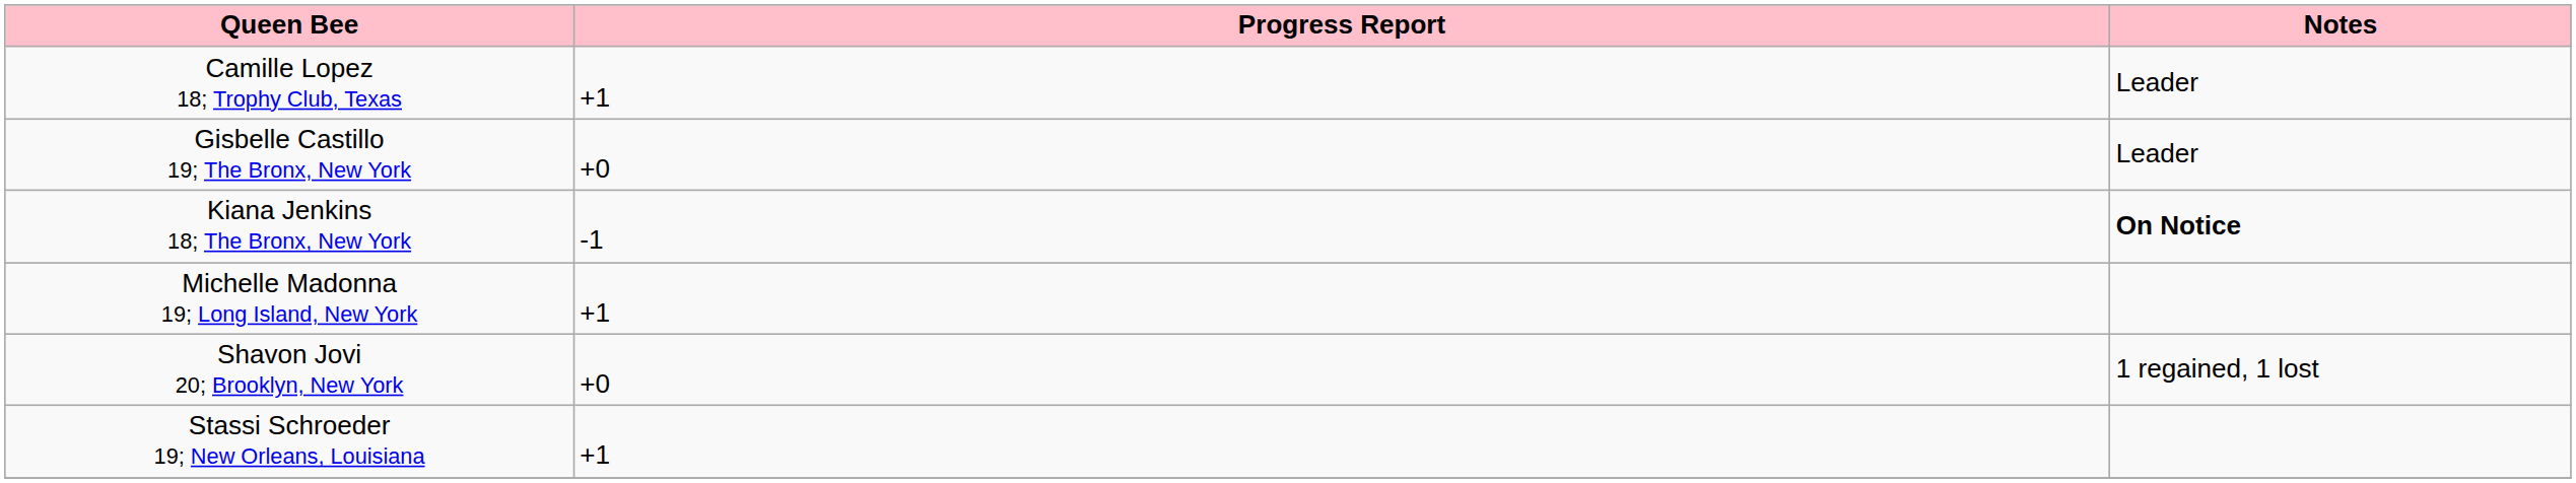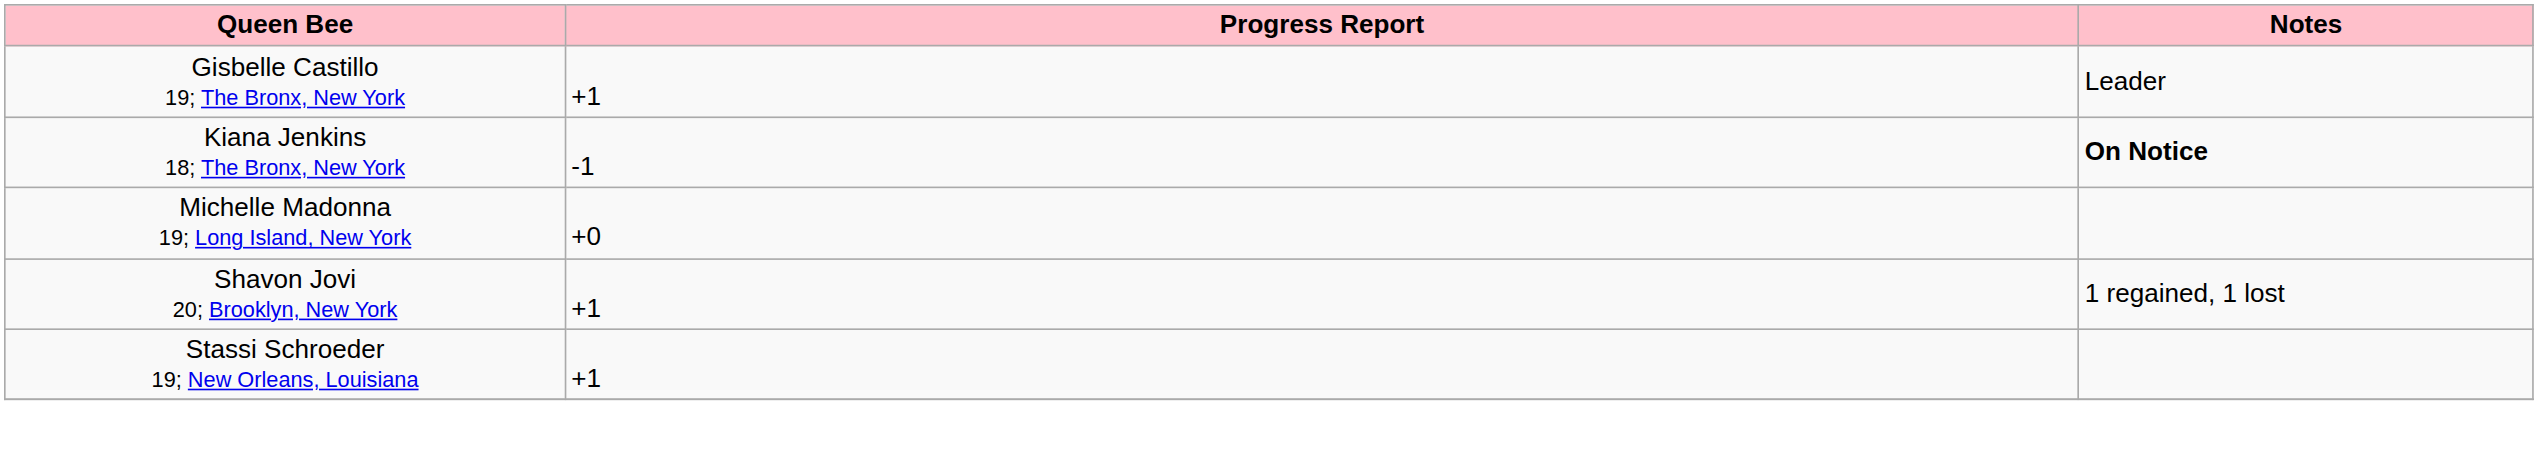- row: Camille Lopez 18; Trophy Club, Texas | +1 | Leader
Gisbelle Castillo 19; The Bronx, New York | Progress Report: +0 -> +1
Michelle Madonna 19; Long Island, New York | Progress Report: +1 -> +0
Shavon Jovi 20; Brooklyn, New York | Progress Report: +0 -> +1
